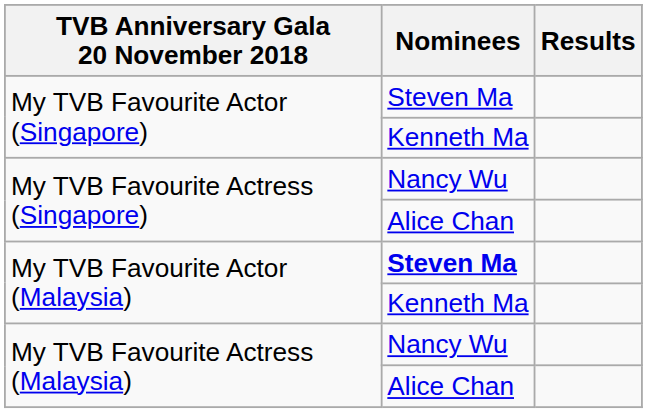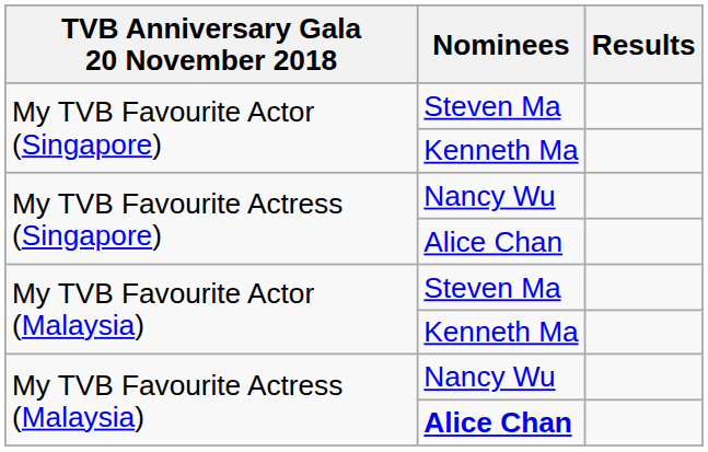My TVB Favourite Actor (Malaysia) / Steven Ma | Nominees: bold -> normal
My TVB Favourite Actress (Malaysia) / Alice Chan | Nominees: normal -> bold
